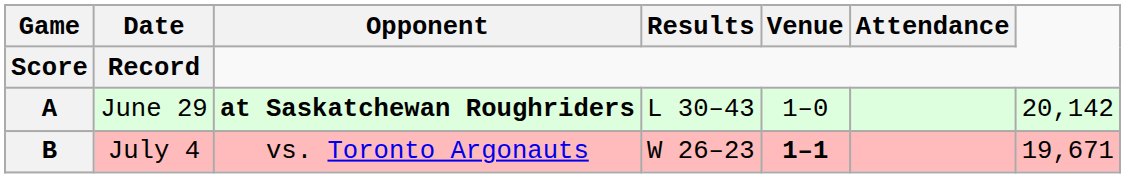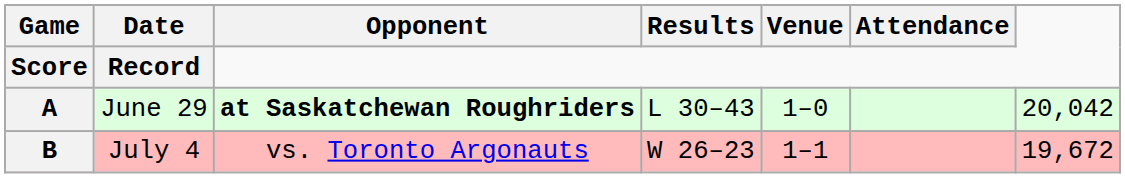A | column 7: 20,142 -> 20,042
B | Venue: bold -> normal
B | column 7: 19,671 -> 19,672
